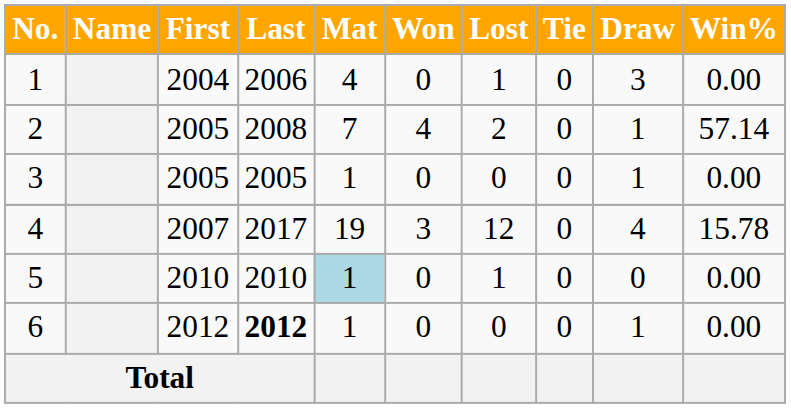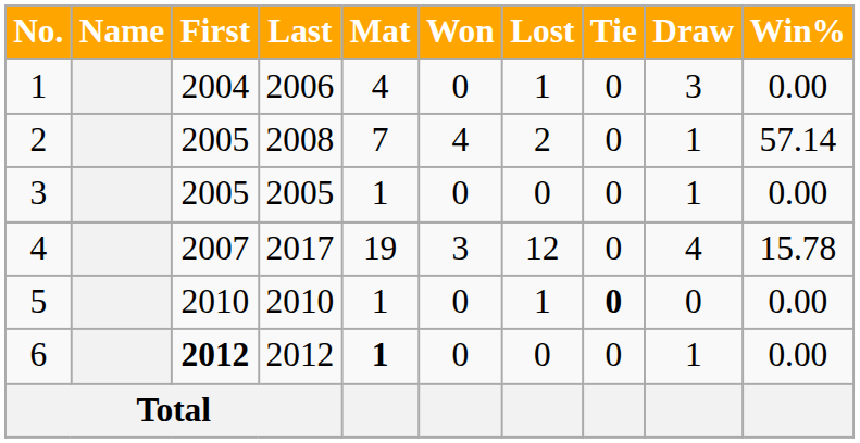5 | Mat: lightblue background -> no background
5 | Tie: normal -> bold
6 | First: normal -> bold
6 | Last: bold -> normal
6 | Mat: normal -> bold
